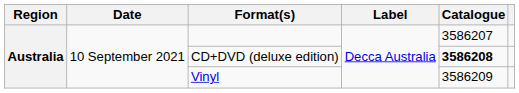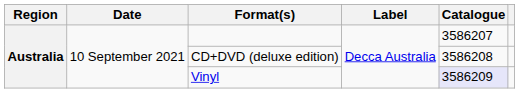CD+DVD (deluxe edition) | Catalogue: bold -> normal
Vinyl | Catalogue: no background -> lavender background
